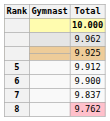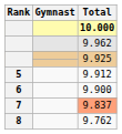9.837 | Total: no background -> lightsalmon background
9.762 | Total: pink background -> no background
